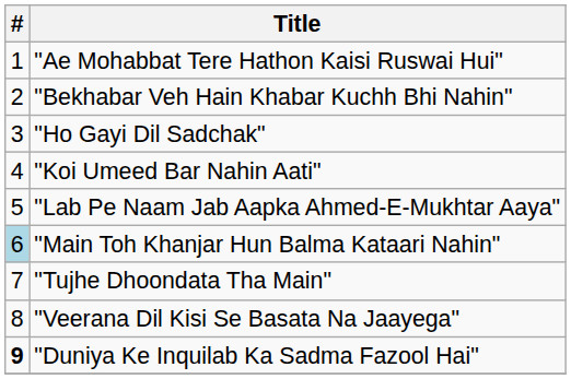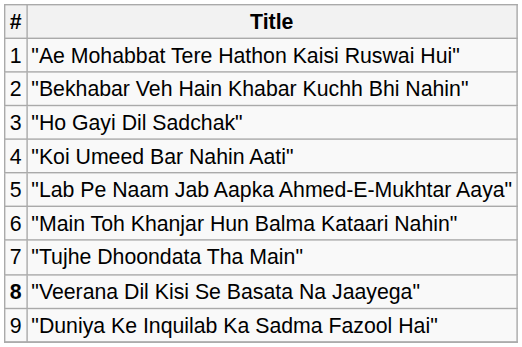"Main Toh Khanjar Hun Balma Kataari Nahin" | #: lightblue background -> no background
"Veerana Dil Kisi Se Basata Na Jaayega" | #: normal -> bold
"Duniya Ke Inquilab Ka Sadma Fazool Hai" | #: bold -> normal
